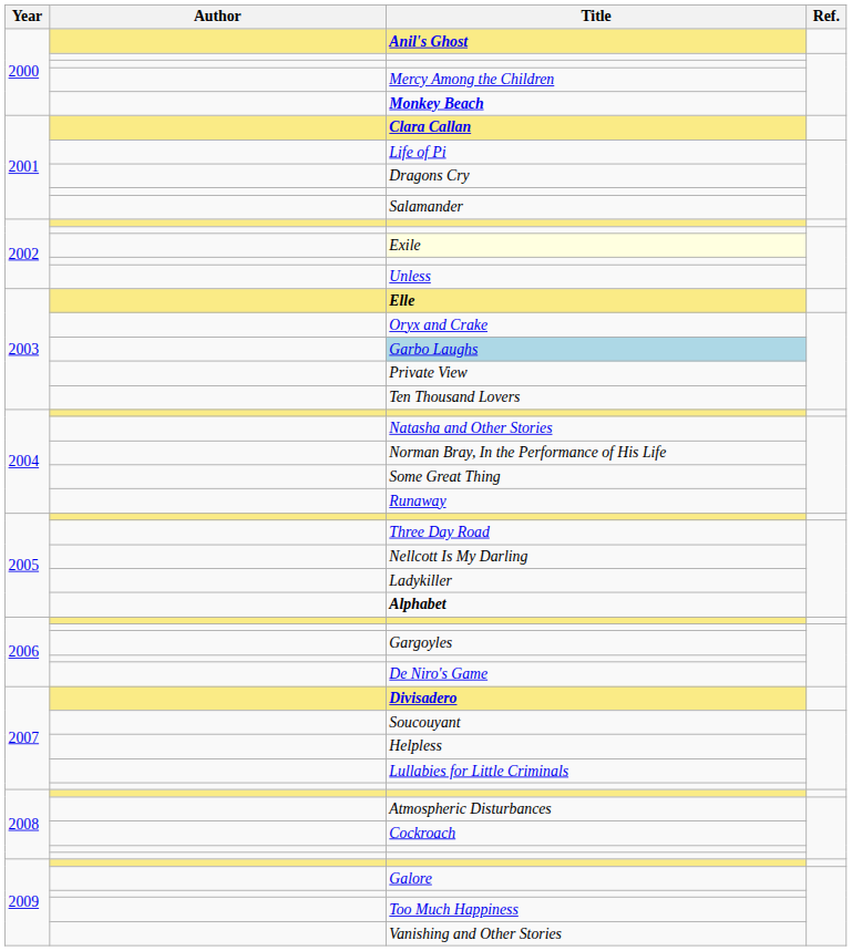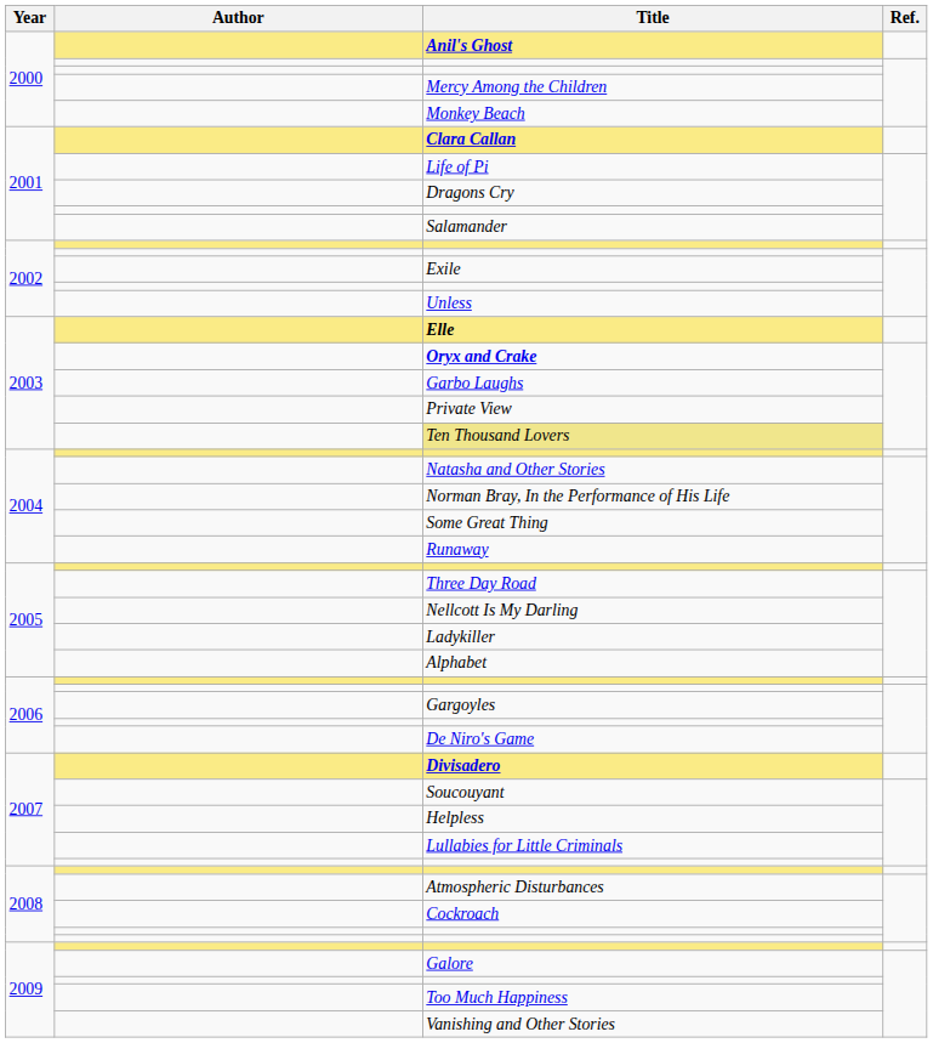Monkey Beach | Title: bold -> normal
Exile | Title: lightyellow background -> no background
Oryx and Crake | Title: normal -> bold
Garbo Laughs | Title: lightblue background -> no background
Ten Thousand Lovers | Title: no background -> khaki background
Alphabet | Title: bold -> normal
